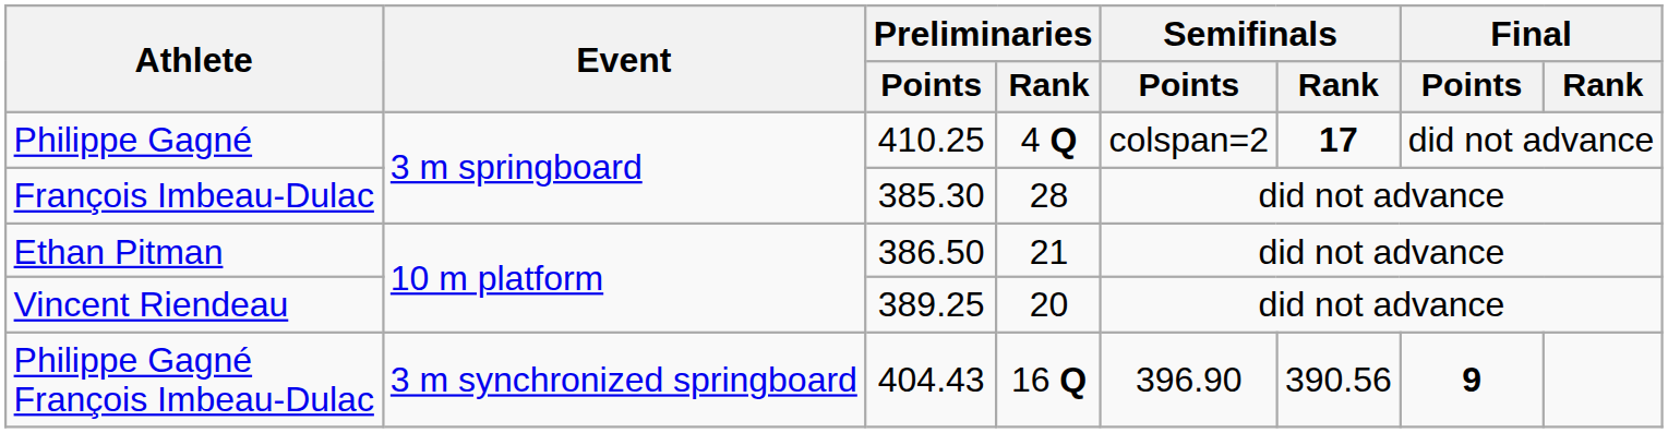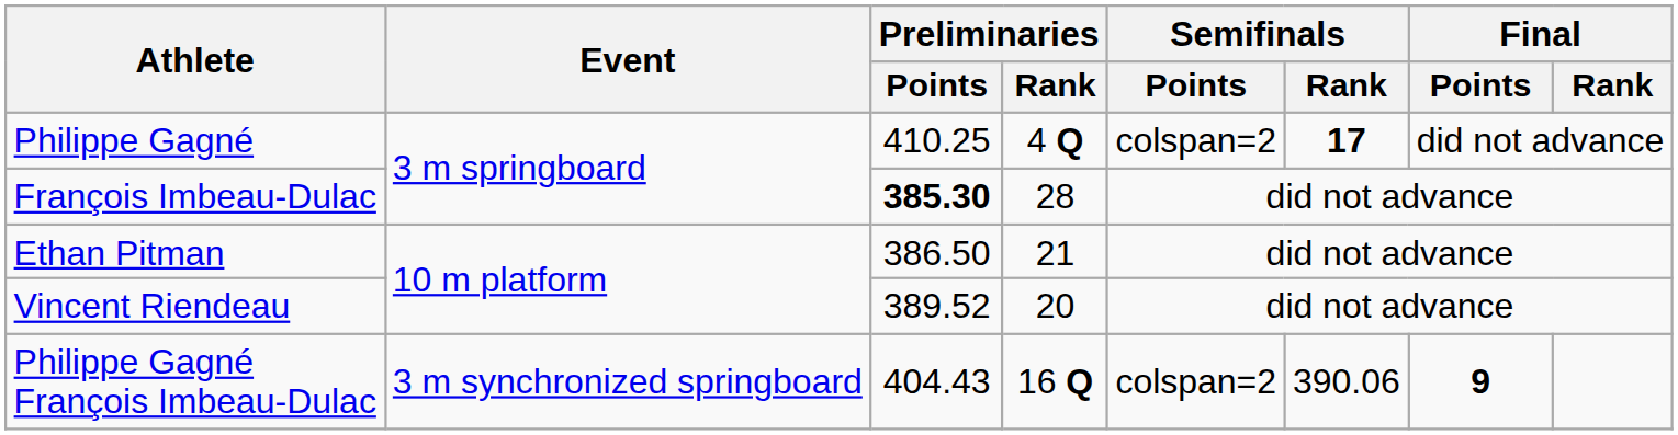François Imbeau-Dulac | Preliminaries / Points: normal -> bold
Vincent Riendeau | Preliminaries / Points: 389.25 -> 389.52
Philippe Gagné François Imbeau-Dulac | Semifinals / Points: 396.90 -> colspan=2
Philippe Gagné François Imbeau-Dulac | Semifinals / Rank: 390.56 -> 390.06
